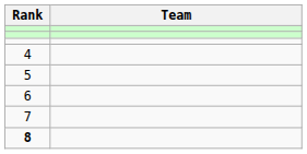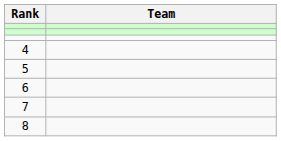row 9 | Rank: bold -> normal
